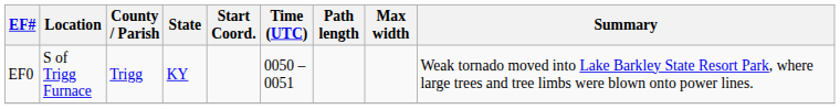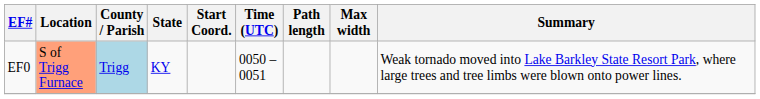EF0 | Location: no background -> lightsalmon background
EF0 | County / Parish: no background -> lightblue background
